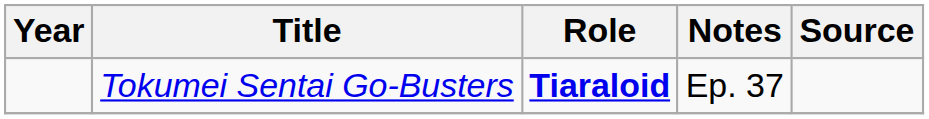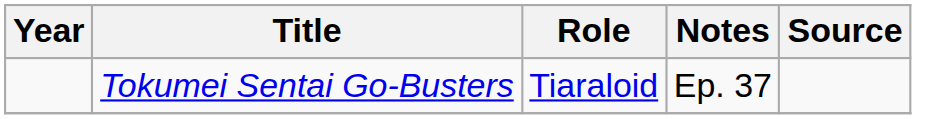Tokumei Sentai Go-Busters | Role: bold -> normal
